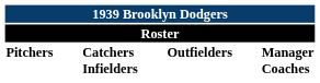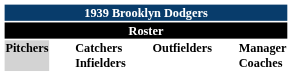Pitchers | column 1: no background -> lightgrey background
